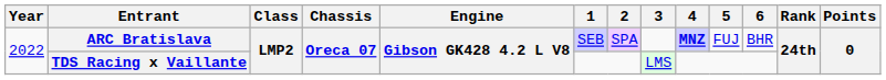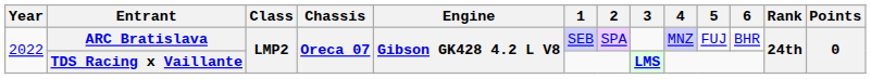ARC Bratislava | 4: bold -> normal
TDS Racing x Vaillante | 3: normal -> bold
